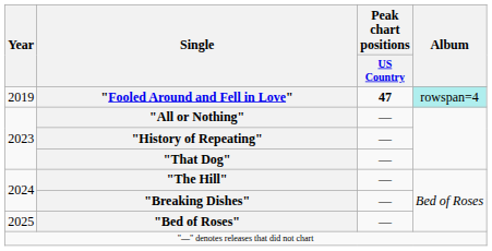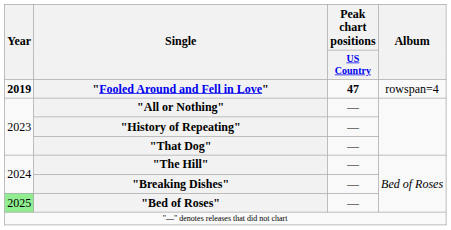"Fooled Around and Fell in Love" | Year: normal -> bold
"Fooled Around and Fell in Love" | Album: paleturquoise background -> no background
"Bed of Roses" | Year: no background -> lightgreen background
